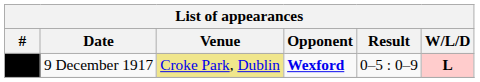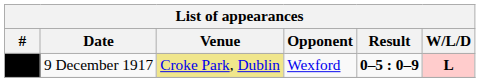9 December 1917 | Opponent: bold -> normal
9 December 1917 | Result: normal -> bold
